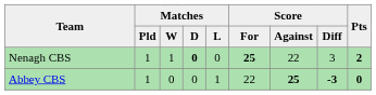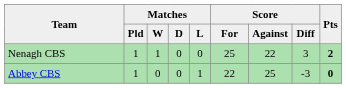Nenagh CBS | Matches / D: bold -> normal
Nenagh CBS | Score / For: bold -> normal
Abbey CBS | Score / Against: bold -> normal
Abbey CBS | Score / Diff: bold -> normal
